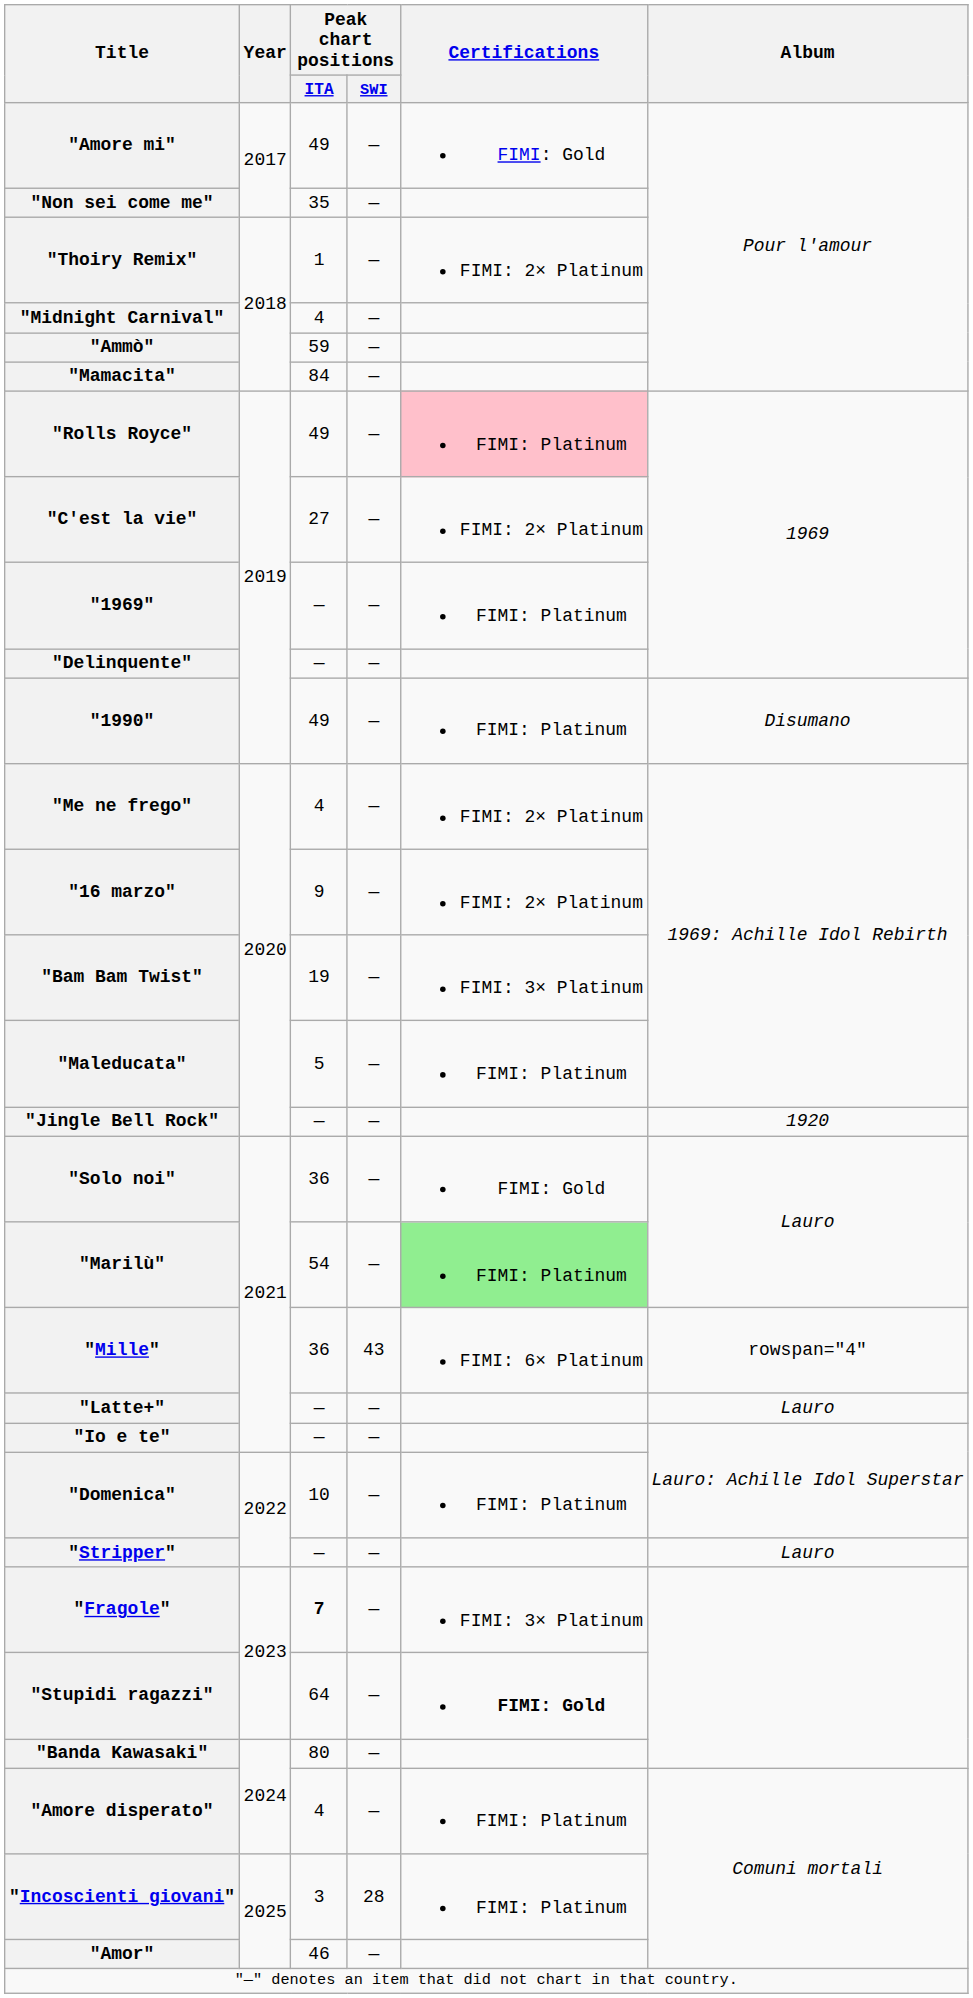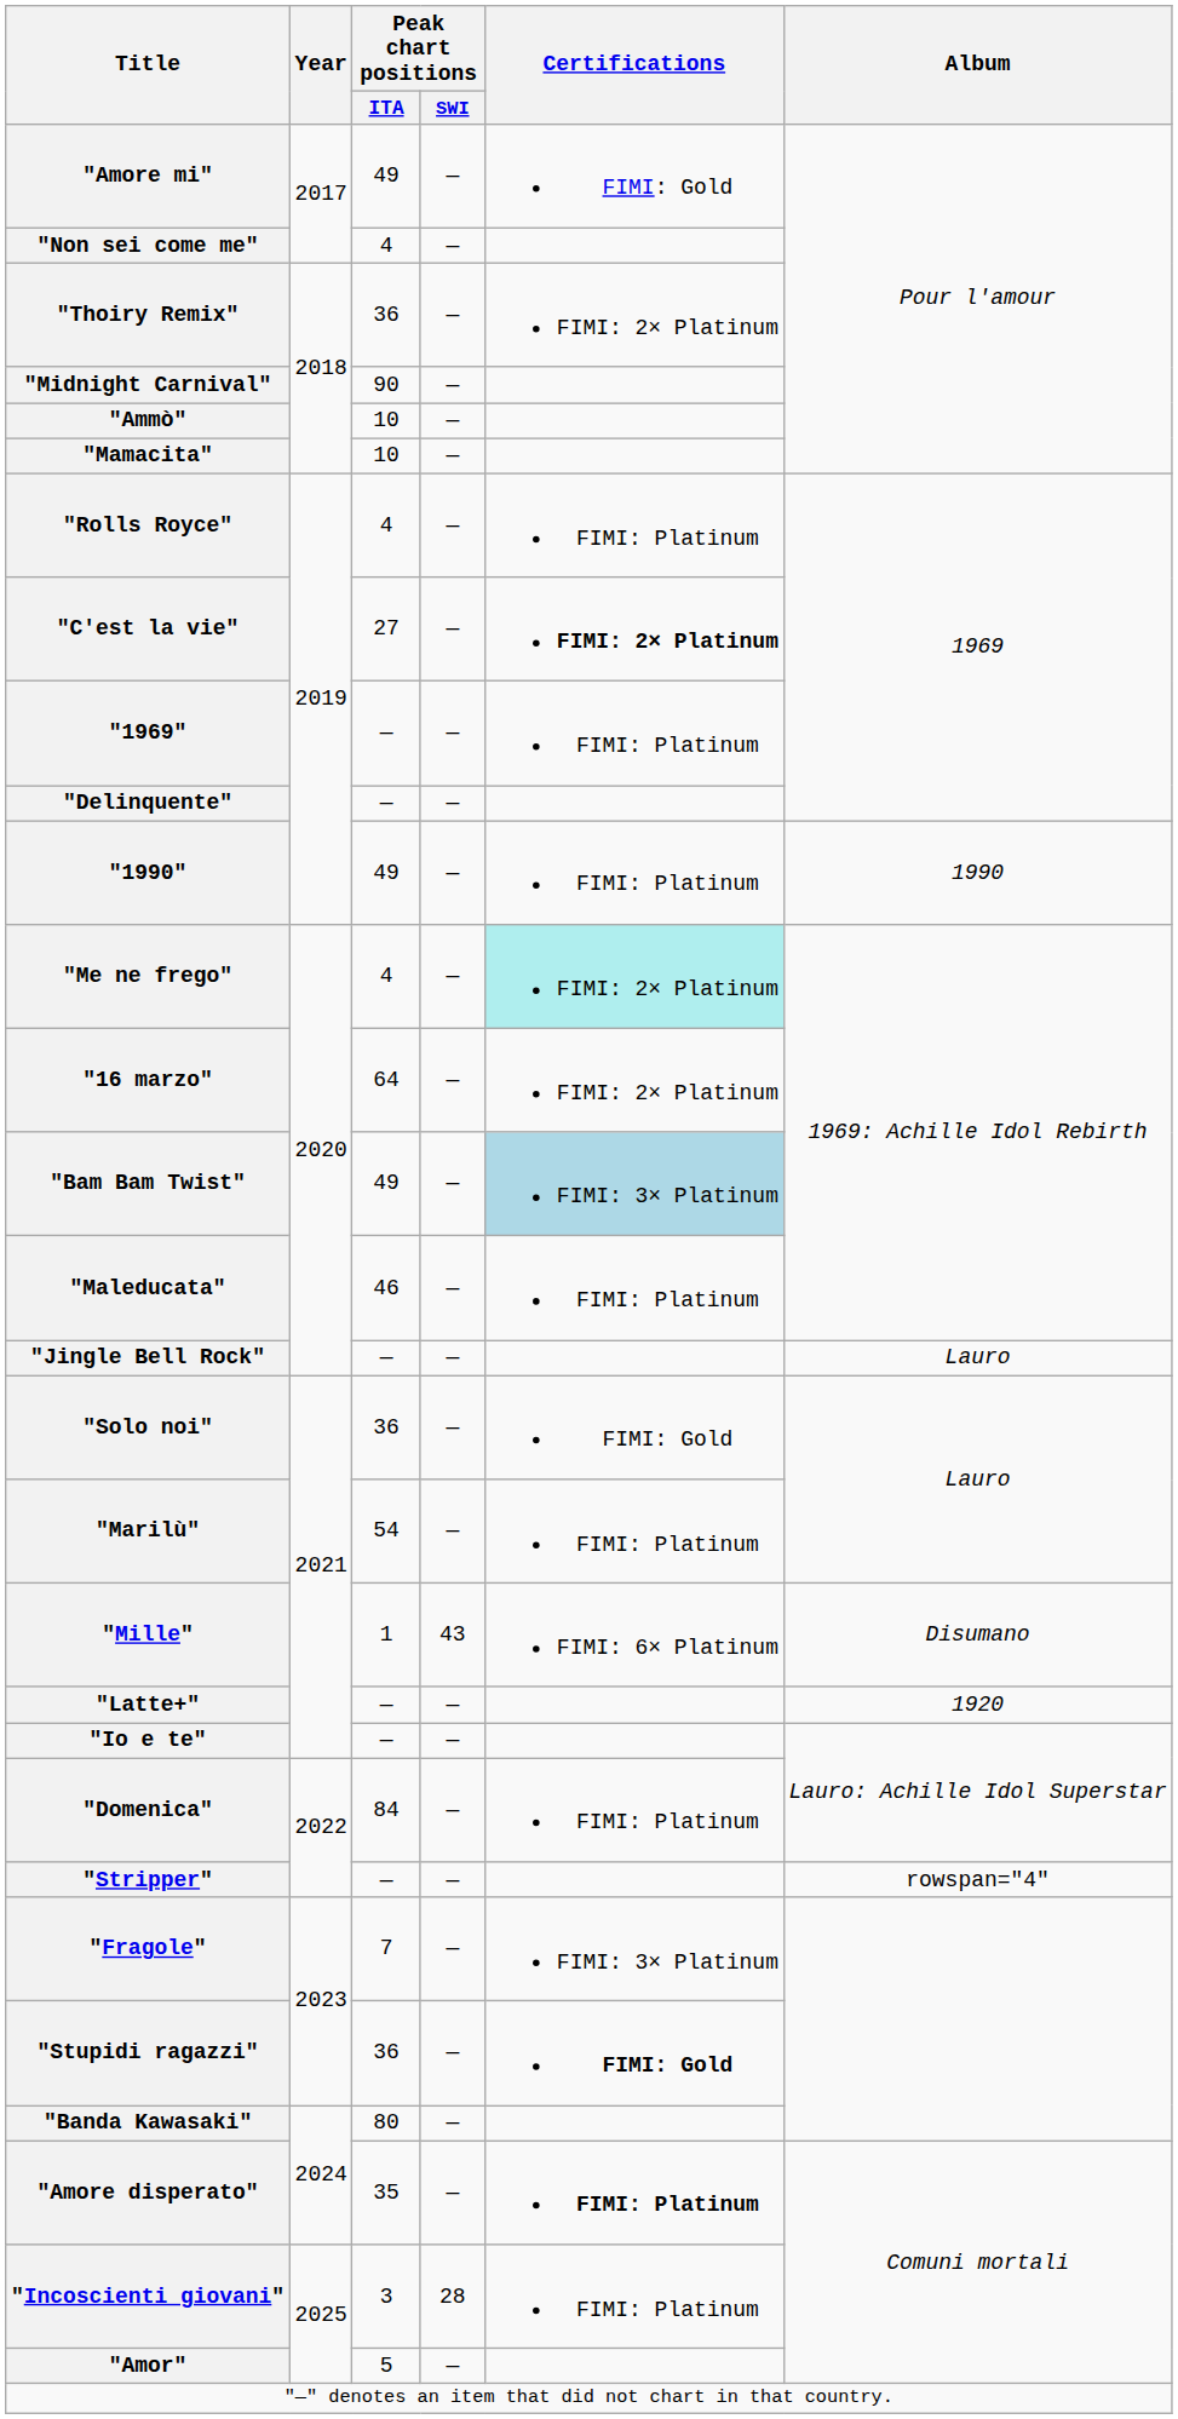"Non sei come me" | Peak chart positions / ITA: 35 -> 4
"Thoiry Remix" | Peak chart positions / ITA: 1 -> 36
"Midnight Carnival" | Peak chart positions / ITA: 4 -> 90
"Ammò" | Peak chart positions / ITA: 59 -> 10
"Mamacita" | Peak chart positions / ITA: 84 -> 10
"Rolls Royce" | Peak chart positions / ITA: 49 -> 4
"Rolls Royce" | Certifications: pink background -> no background
"C'est la vie" | Certifications: normal -> bold
"1990" | Album: Disumano -> 1990
"Me ne frego" | Certifications: no background -> paleturquoise background
"16 marzo" | Peak chart positions / ITA: 9 -> 64
"Bam Bam Twist" | Peak chart positions / ITA: 19 -> 49
"Bam Bam Twist" | Certifications: no background -> lightblue background
"Maleducata" | Peak chart positions / ITA: 5 -> 46
"Jingle Bell Rock" | Album: 1920 -> Lauro
"Marilù" | Certifications: lightgreen background -> no background
"Mille" | Peak chart positions / ITA: 36 -> 1
"Mille" | Album: rowspan="4" -> Disumano
"Latte+" | Album: Lauro -> 1920
"Domenica" | Peak chart positions / ITA: 10 -> 84
"Stripper" | Album: Lauro -> rowspan="4"
"Fragole" | Peak chart positions / ITA: bold -> normal
"Stupidi ragazzi" | Peak chart positions / ITA: 64 -> 36
"Amore disperato" | Peak chart positions / ITA: 4 -> 35
"Amore disperato" | Certifications: normal -> bold
"Amor" | Peak chart positions / ITA: 46 -> 5
